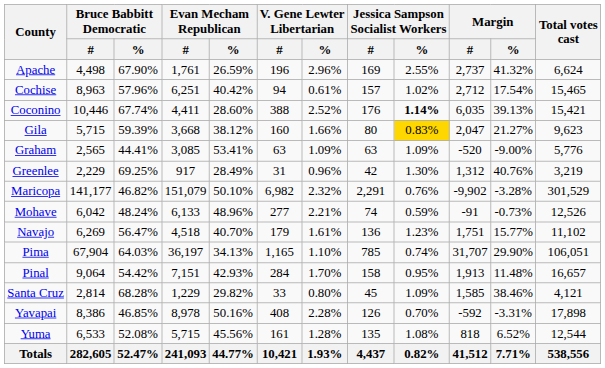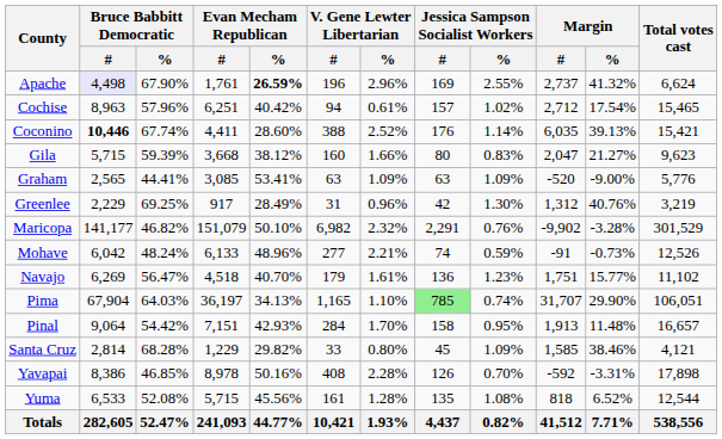Apache | Bruce Babbitt Democratic / #: no background -> lavender background
Apache | Evan Mecham Republican / %: normal -> bold
Coconino | Bruce Babbitt Democratic / #: normal -> bold
Coconino | Jessica Sampson Socialist Workers / %: bold -> normal
Gila | Jessica Sampson Socialist Workers / %: gold background -> no background
Pima | Jessica Sampson Socialist Workers / #: no background -> lightgreen background
